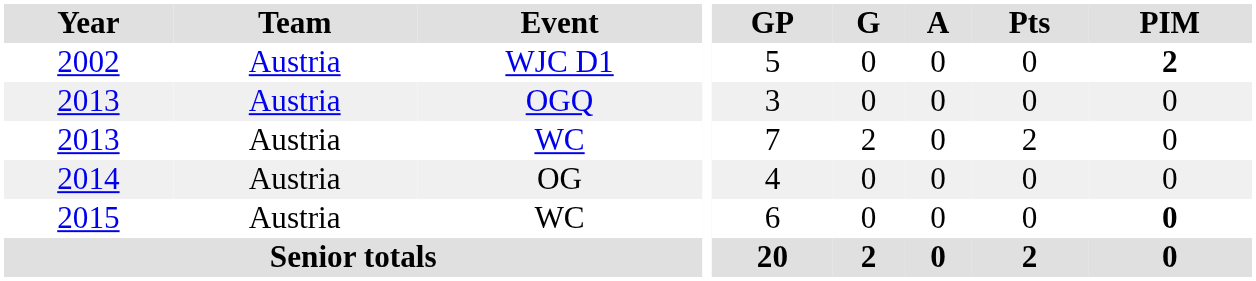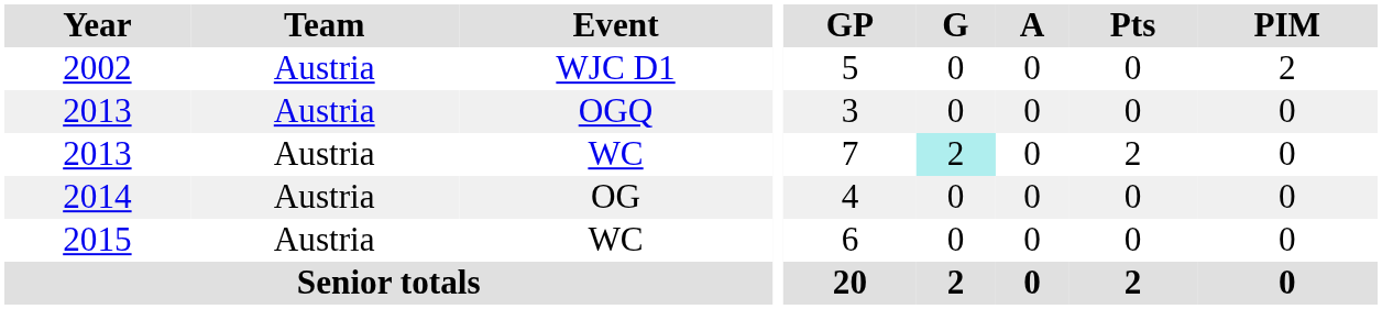2002 | PIM: bold -> normal
2013 / WC | G: no background -> paleturquoise background
2015 | PIM: bold -> normal
